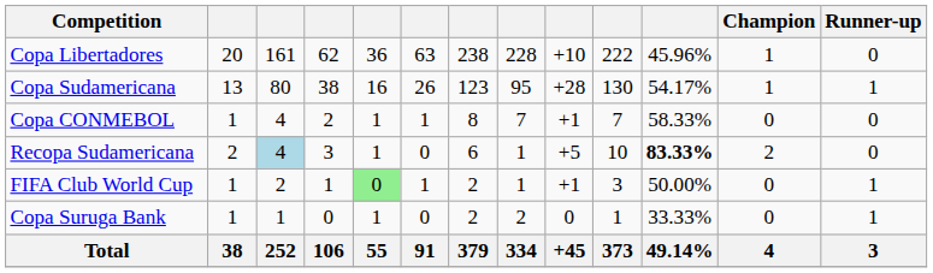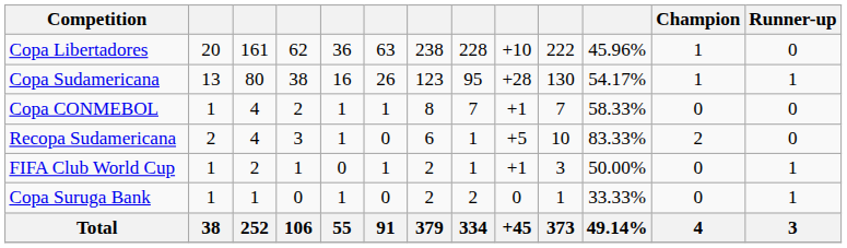Recopa Sudamericana | column 3: lightblue background -> no background
Recopa Sudamericana | column 11: bold -> normal
FIFA Club World Cup | column 5: lightgreen background -> no background
